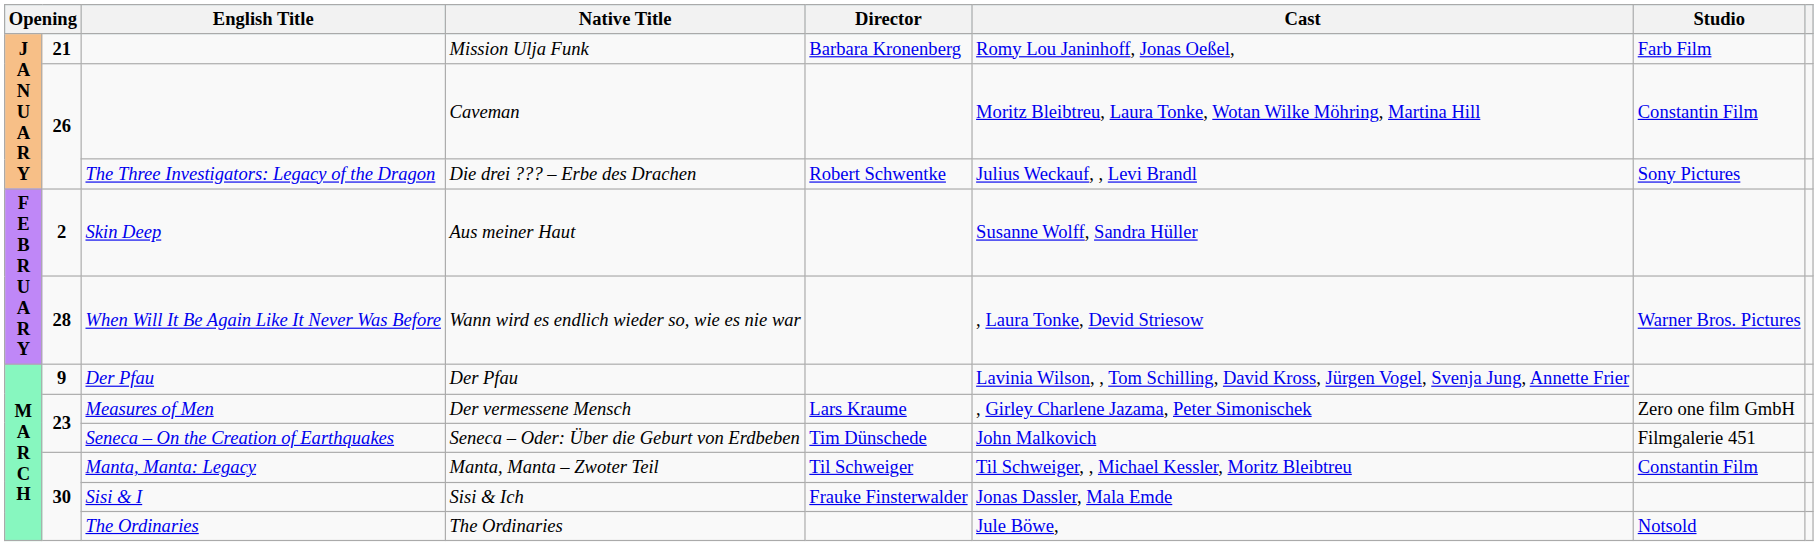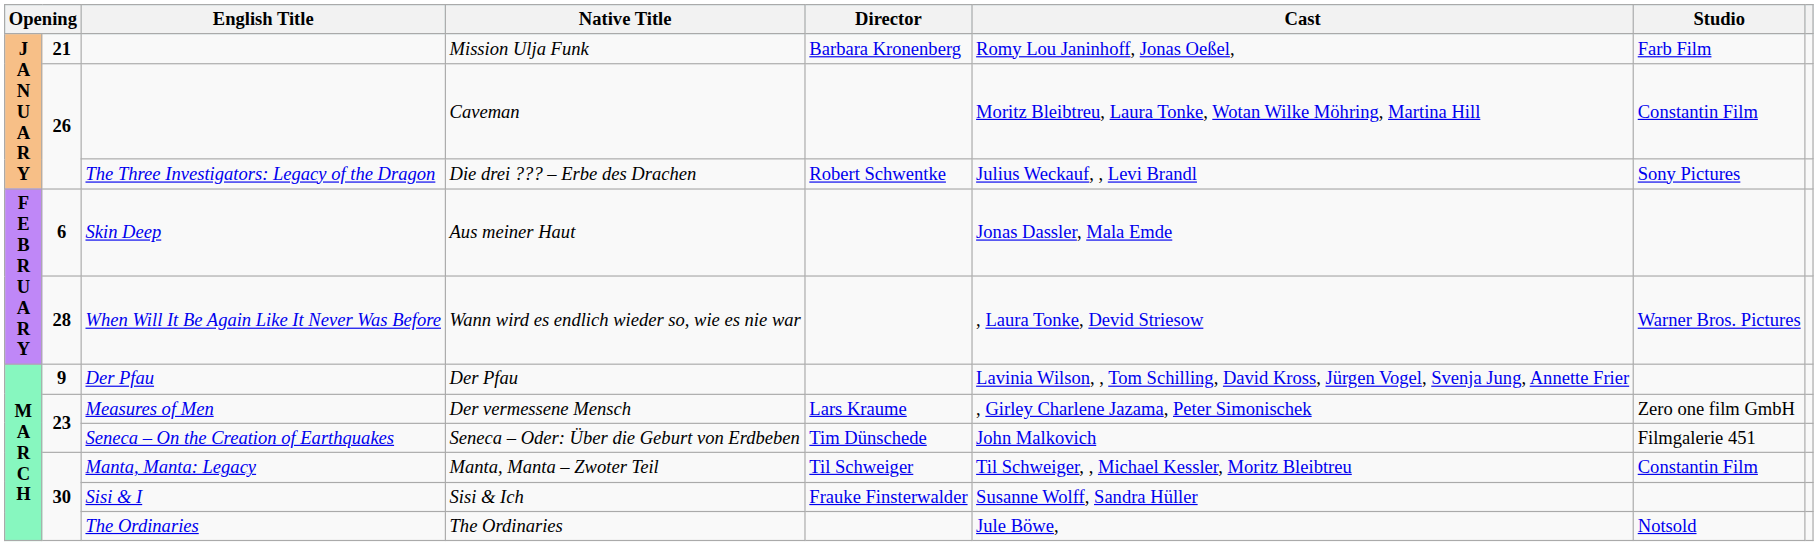Aus meiner Haut | column 2: 2 -> 6
Aus meiner Haut | Cast: Susanne Wolff, Sandra Hüller -> Jonas Dassler, Mala Emde
Sisi & Ich | Cast: Jonas Dassler, Mala Emde -> Susanne Wolff, Sandra Hüller
